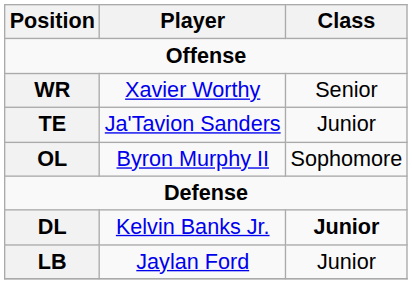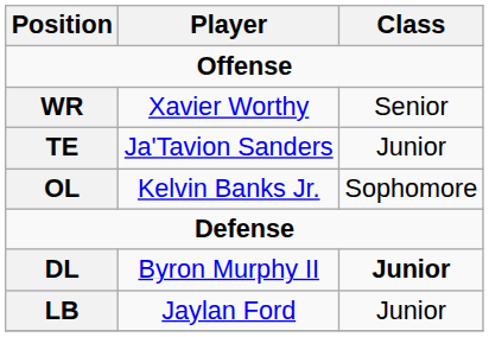OL | Player: Byron Murphy II -> Kelvin Banks Jr.
DL | Player: Kelvin Banks Jr. -> Byron Murphy II
